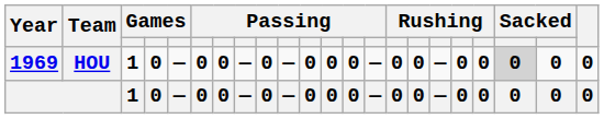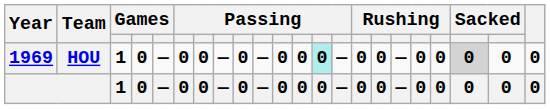HOU | column 13: no background -> paleturquoise background
